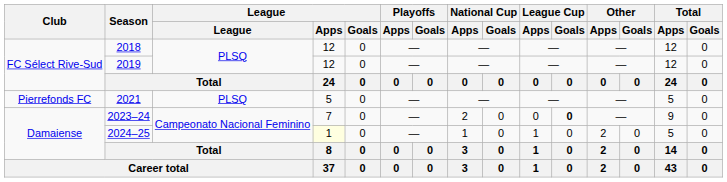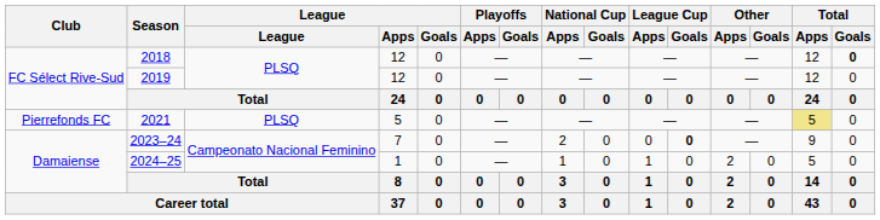2018 | Total / Goals: normal -> bold
2021 | Total / Apps: no background -> khaki background
2024–25 | League / Apps: lightyellow background -> no background
